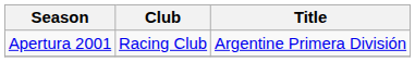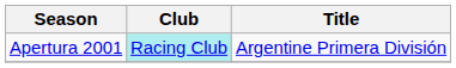Apertura 2001 | Club: no background -> paleturquoise background
